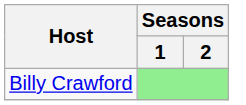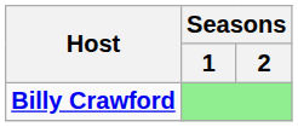Billy Crawford | Host: normal -> bold
